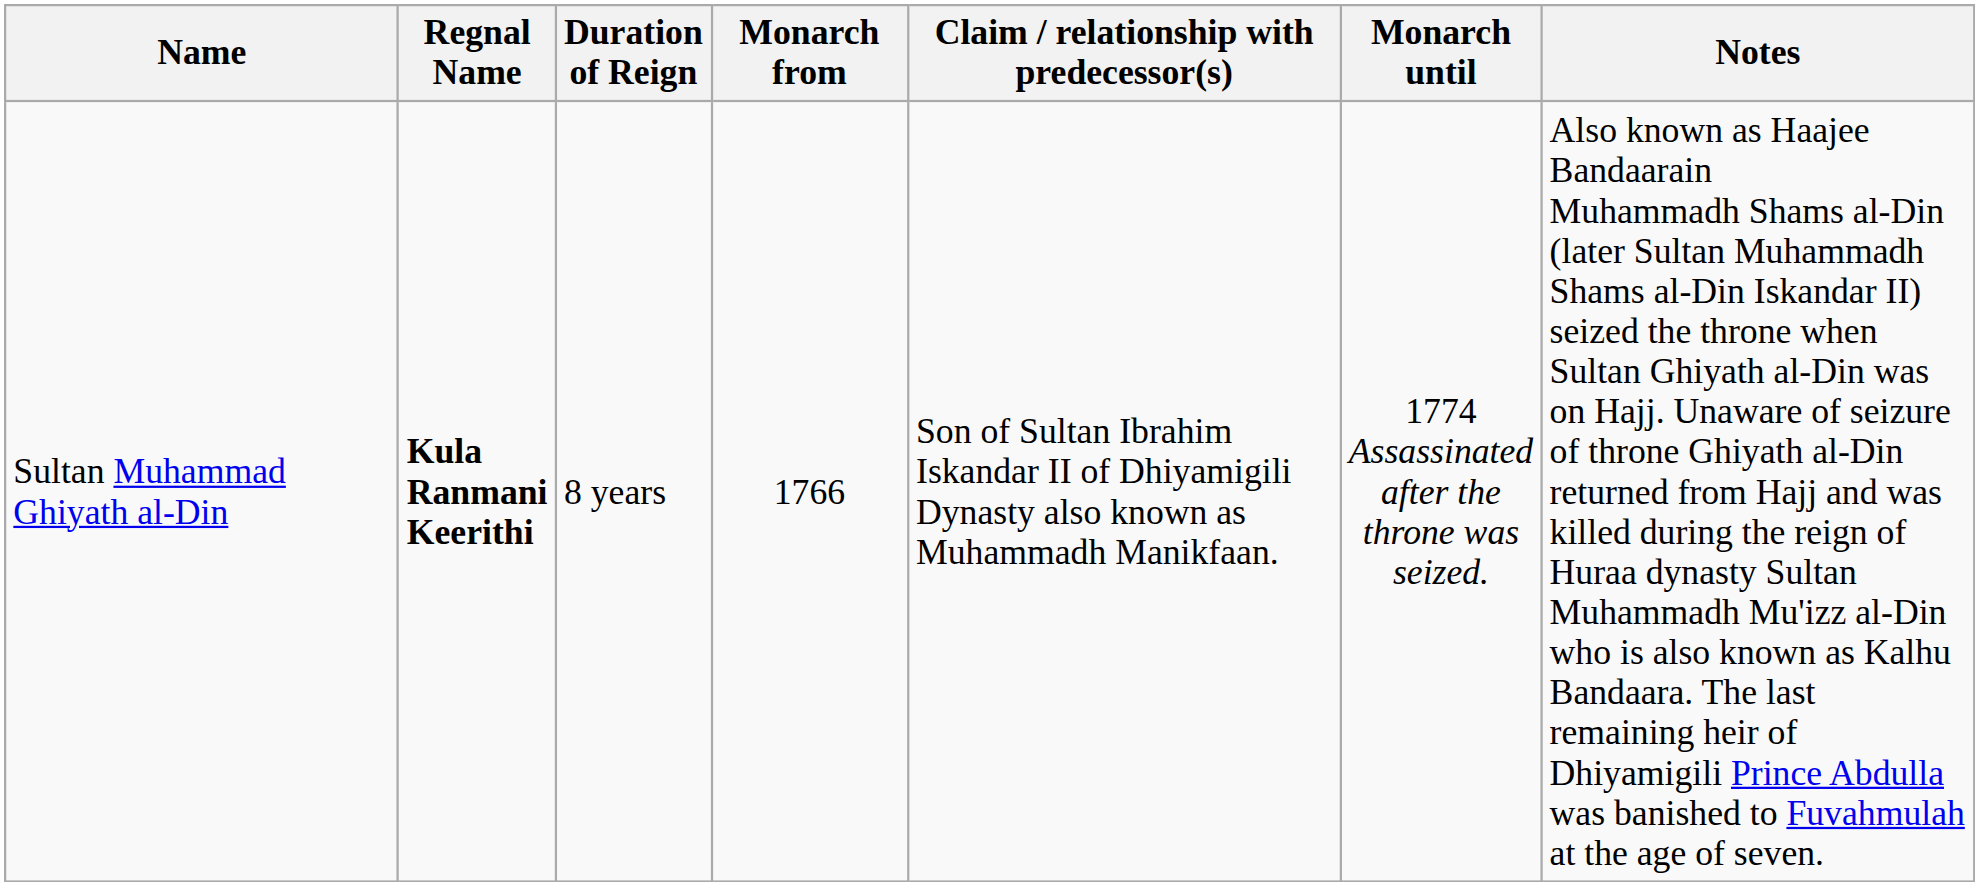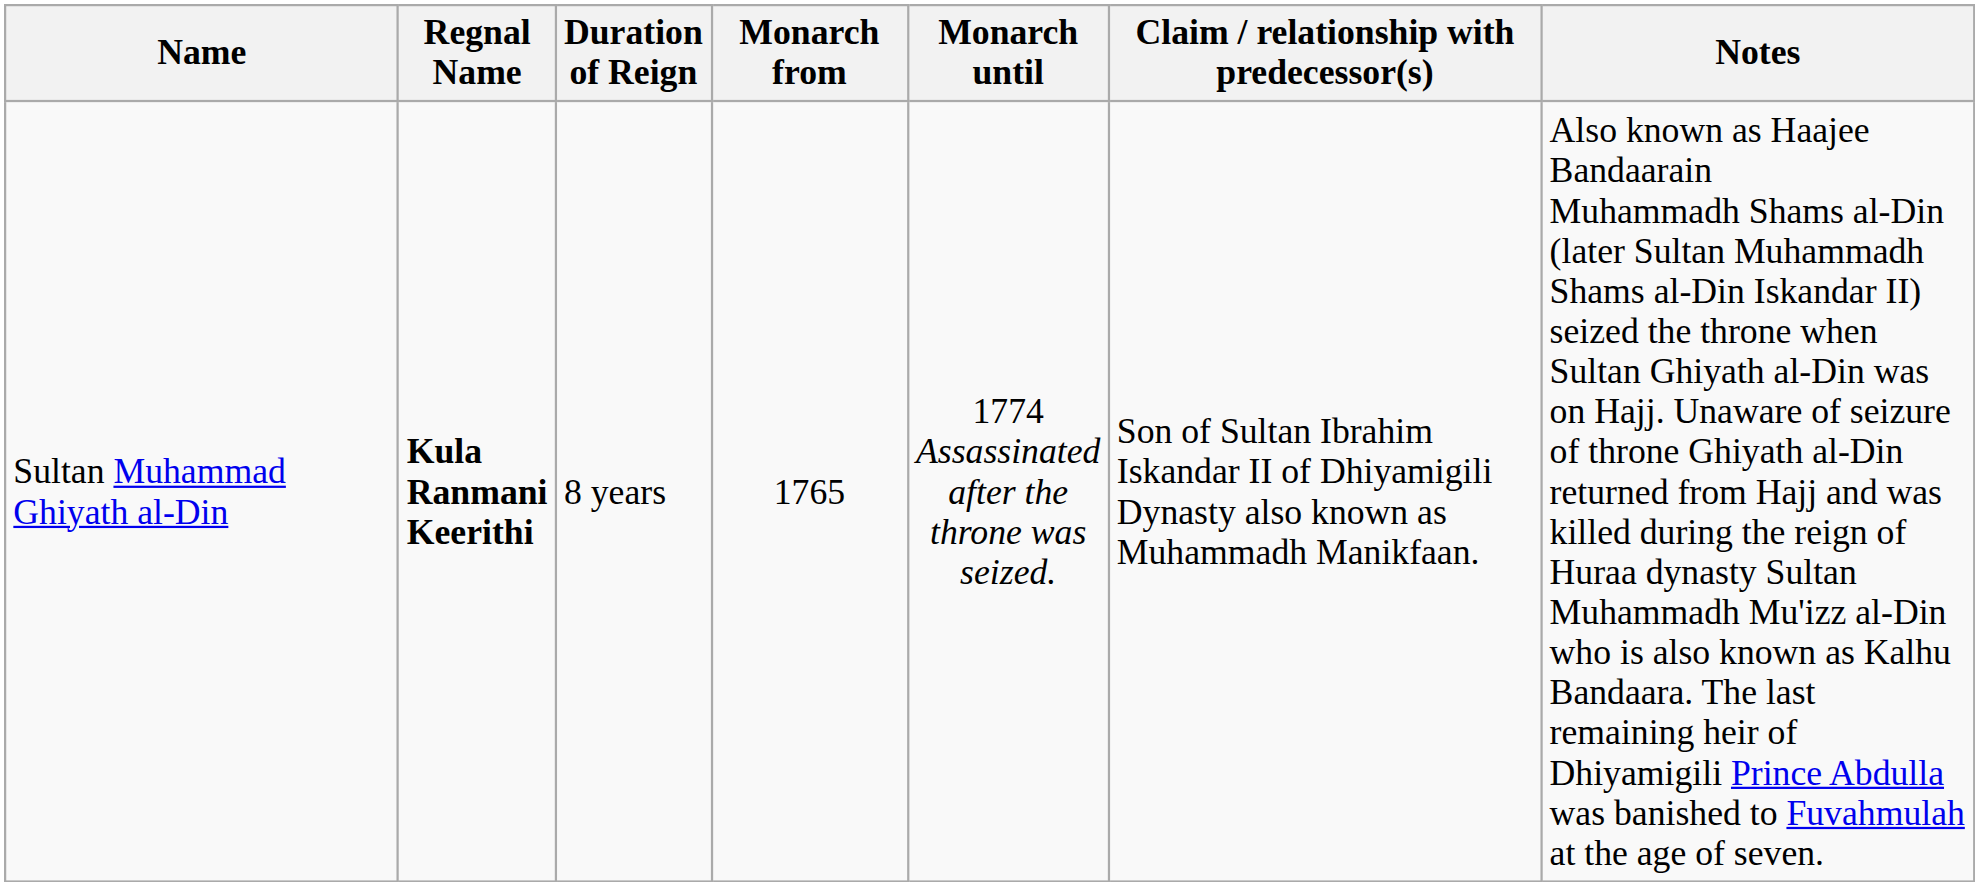columns swapped: Monarch until <-> Claim / relationship with predecessor(s)
Sultan Muhammad Ghiyath al-Din | Monarch from: 1766 -> 1765
